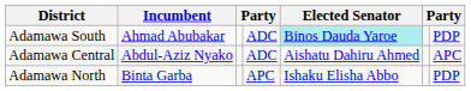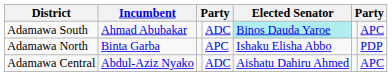Adamawa South | column 7: PDP -> APC
rows swapped: Adamawa Central <-> Adamawa North
